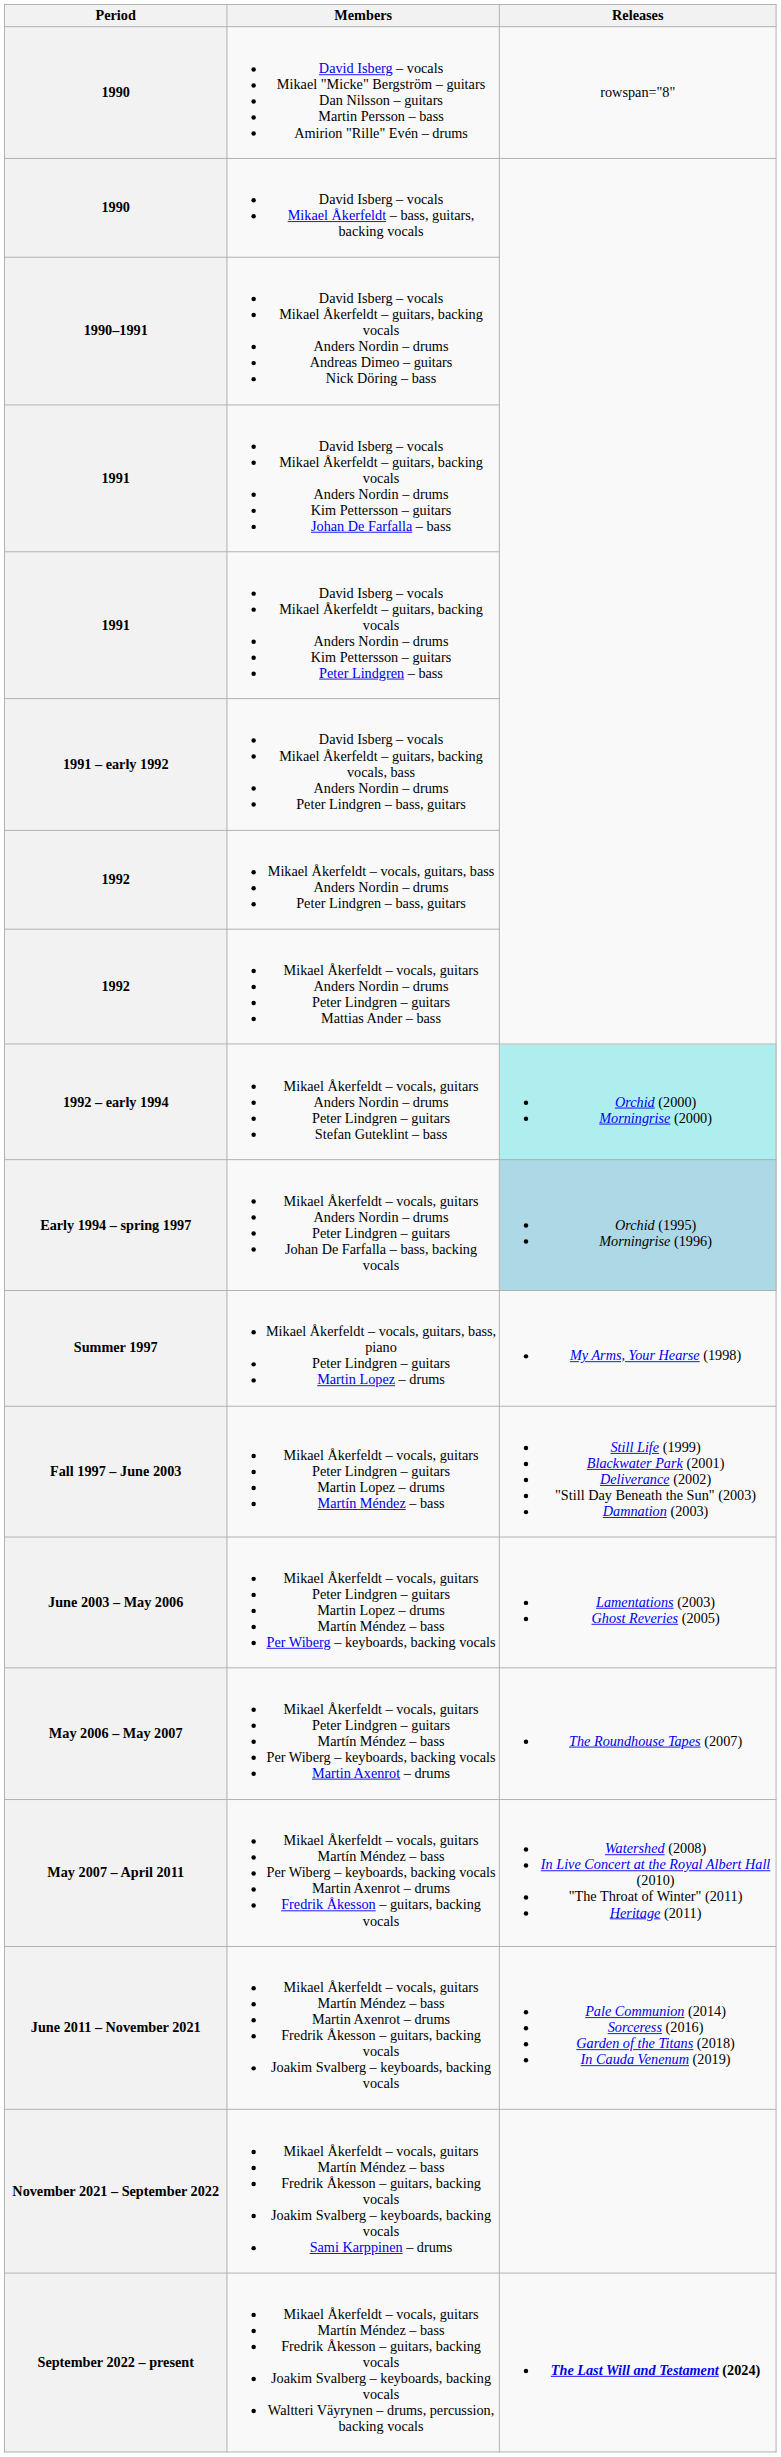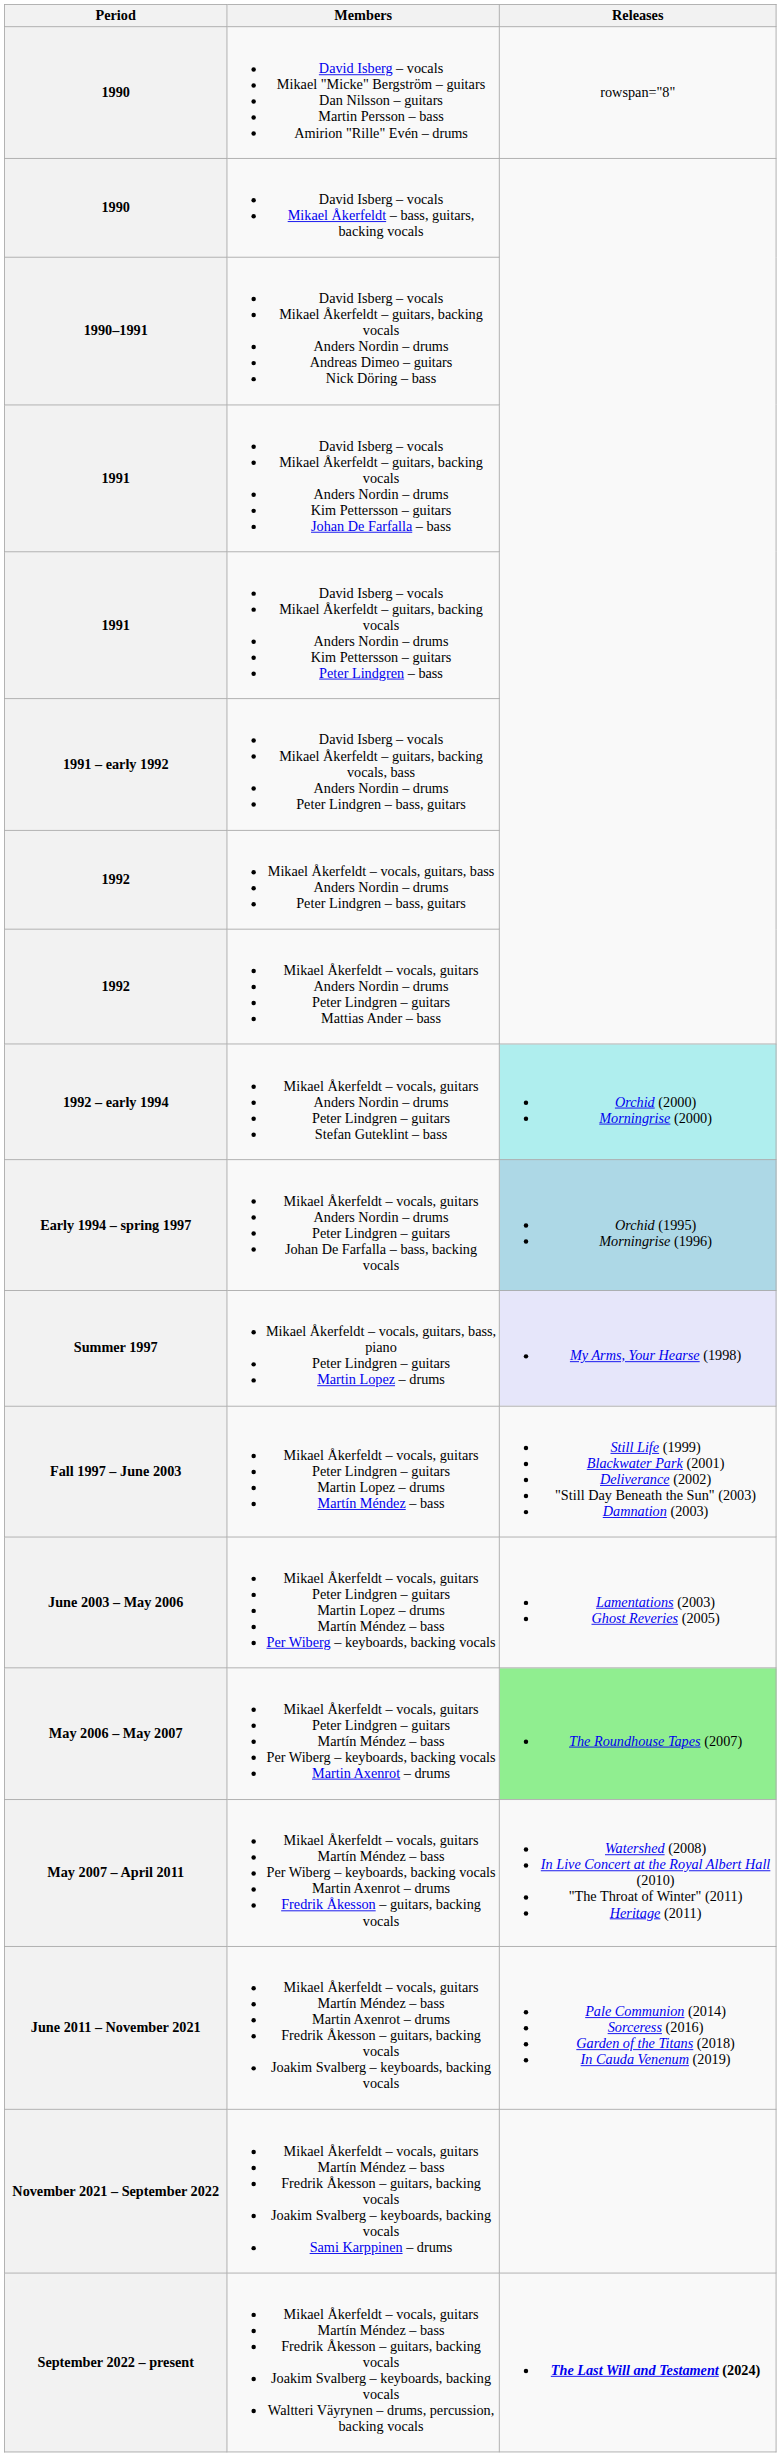row 12 | Releases: no background -> lavender background
row 15 | Releases: no background -> lightgreen background
